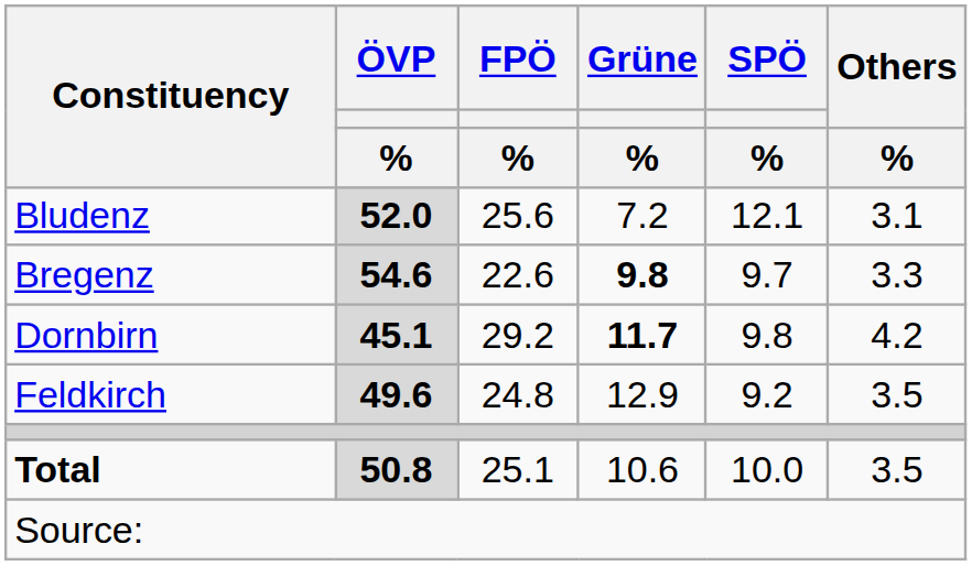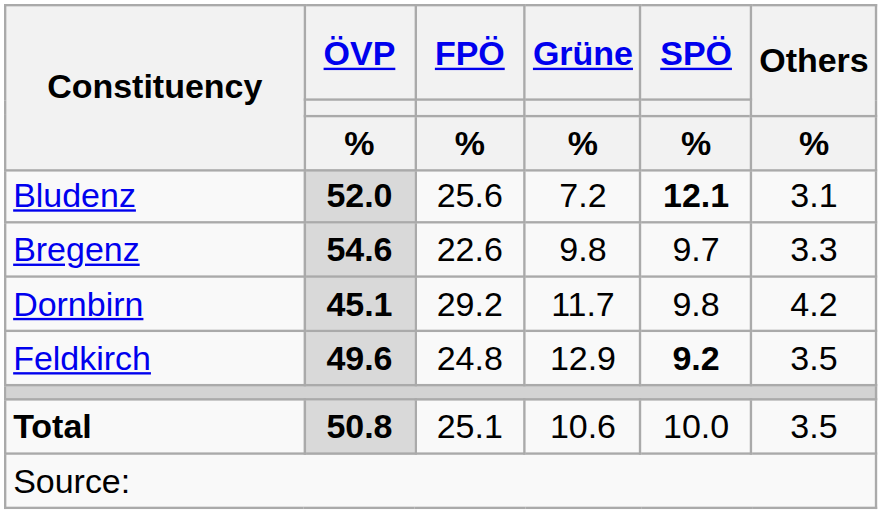Bludenz | SPÖ / %: normal -> bold
Bregenz | Grüne / %: bold -> normal
Dornbirn | Grüne / %: bold -> normal
Feldkirch | SPÖ / %: normal -> bold
